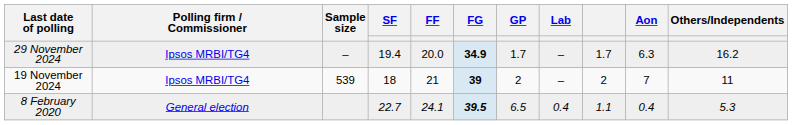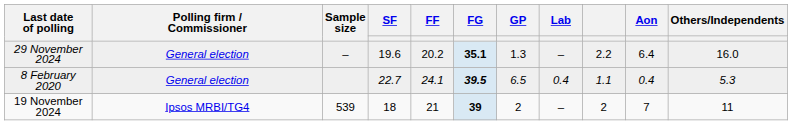29 November 2024 | Polling firm / Commissioner: Ipsos MRBI/TG4 -> General election
29 November 2024 | SF: 19.4 -> 19.6
29 November 2024 | FF: 20.0 -> 20.2
29 November 2024 | FG: 34.9 -> 35.1
29 November 2024 | GP: 1.7 -> 1.3
29 November 2024 | column 9: 1.7 -> 2.2
29 November 2024 | Aon: 6.3 -> 6.4
29 November 2024 | Others/Independents: 16.2 -> 16.0
rows swapped: 19 November 2024 <-> 8 February 2020
